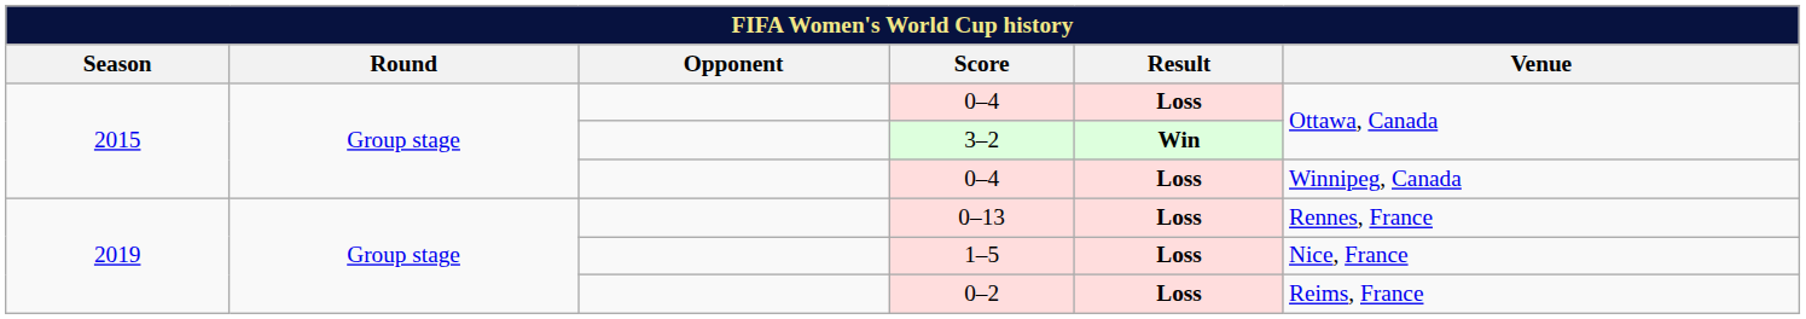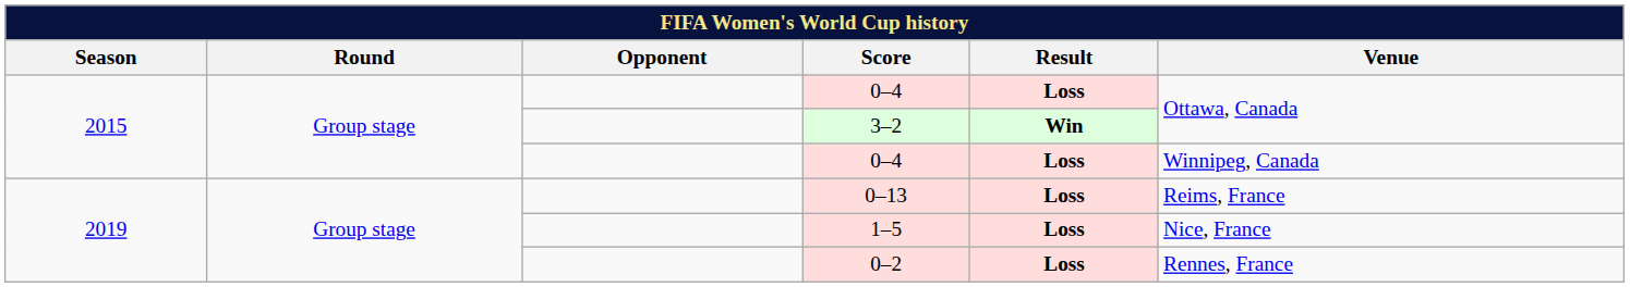0–13 | Venue: Rennes, France -> Reims, France
0–2 | Venue: Reims, France -> Rennes, France
